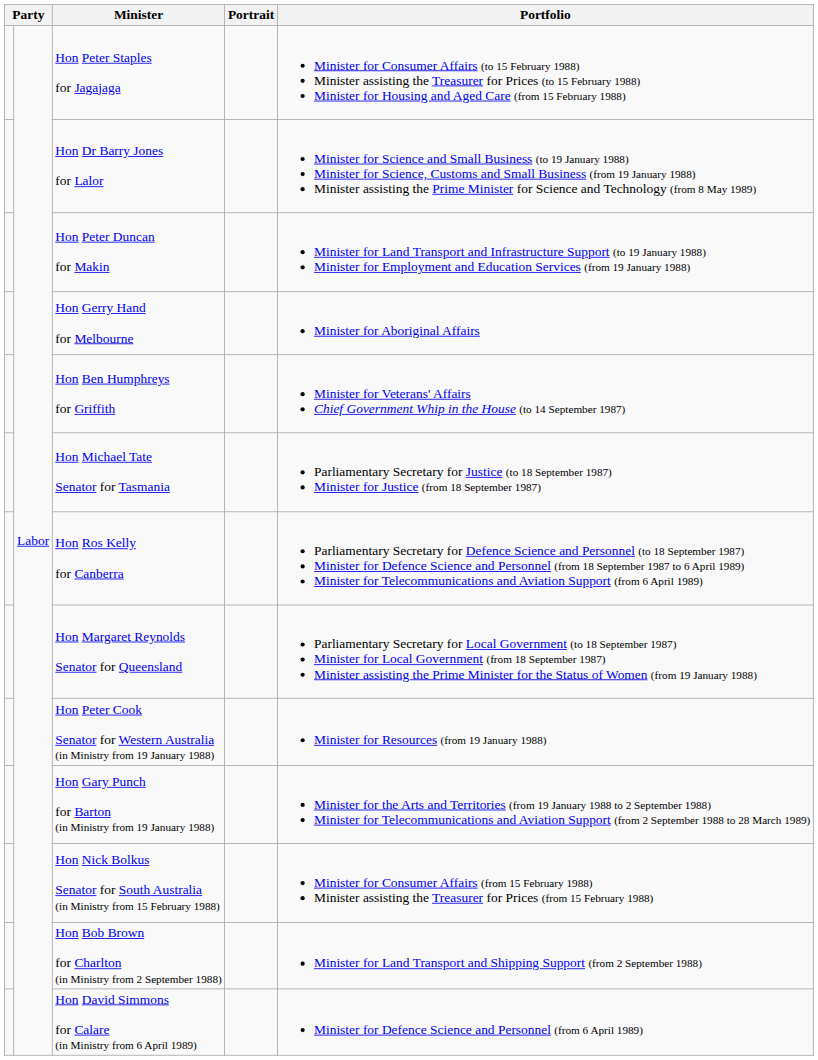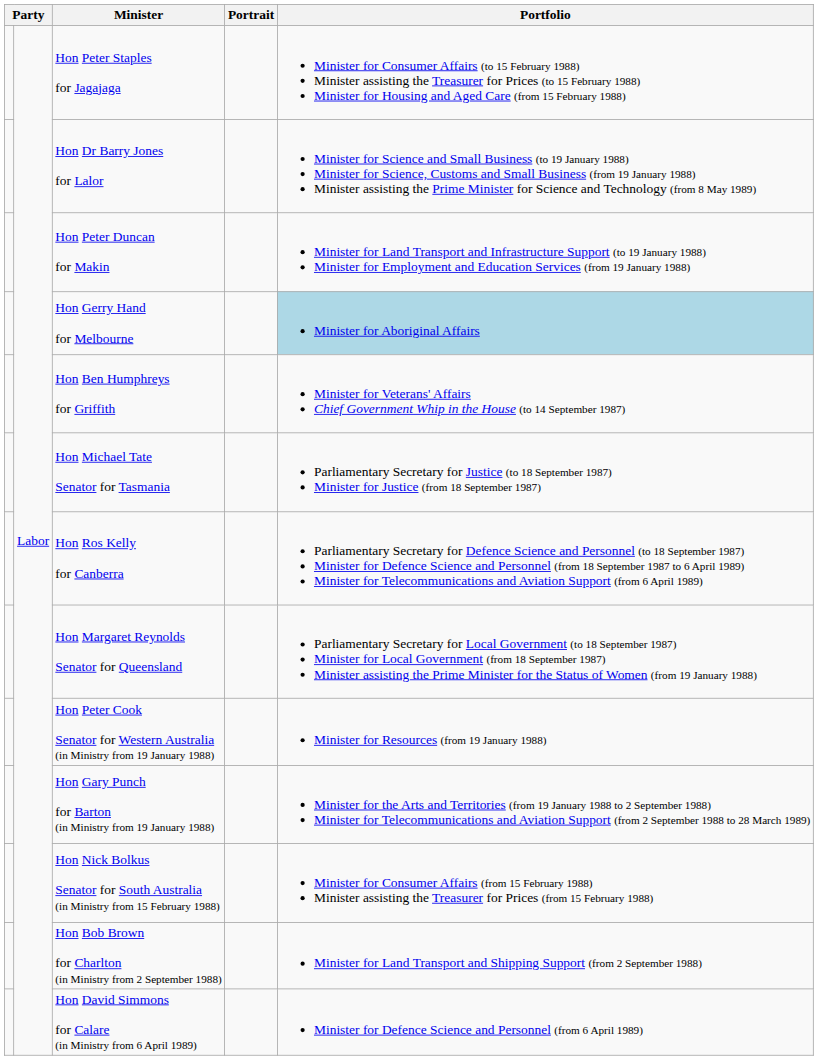Hon Gerry Hand for Melbourne | Portfolio: no background -> lightblue background
